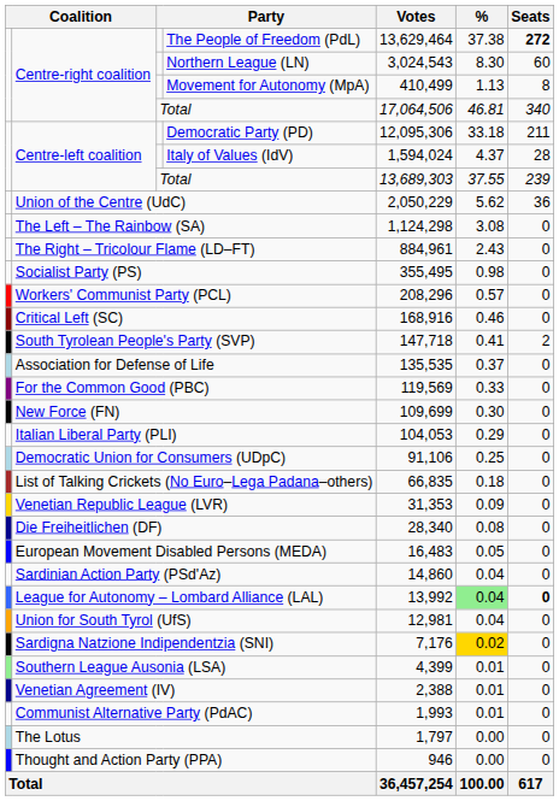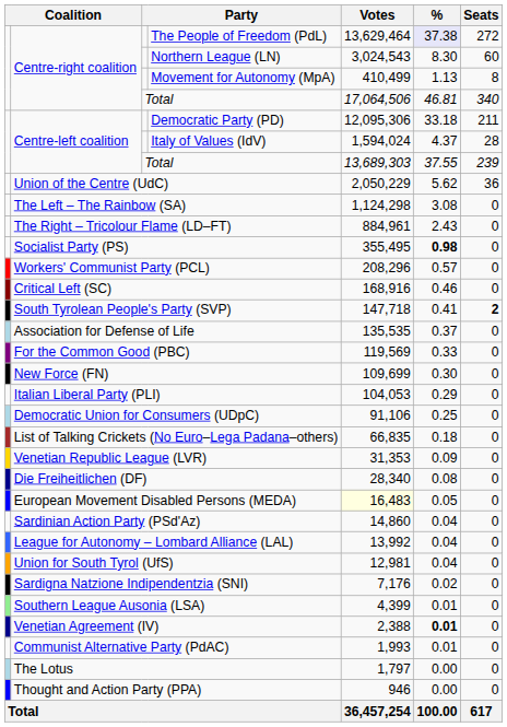The People of Freedom (PdL) | %: no background -> lavender background
The People of Freedom (PdL) | Seats: bold -> normal
Socialist Party (PS) | %: normal -> bold
South Tyrolean People's Party (SVP) | Seats: normal -> bold
European Movement Disabled Persons (MEDA) | Votes: no background -> lightyellow background
League for Autonomy – Lombard Alliance (LAL) | %: lightgreen background -> no background
League for Autonomy – Lombard Alliance (LAL) | Seats: bold -> normal
Sardigna Natzione Indipendentzia (SNI) | %: gold background -> no background
Venetian Agreement (IV) | %: normal -> bold
